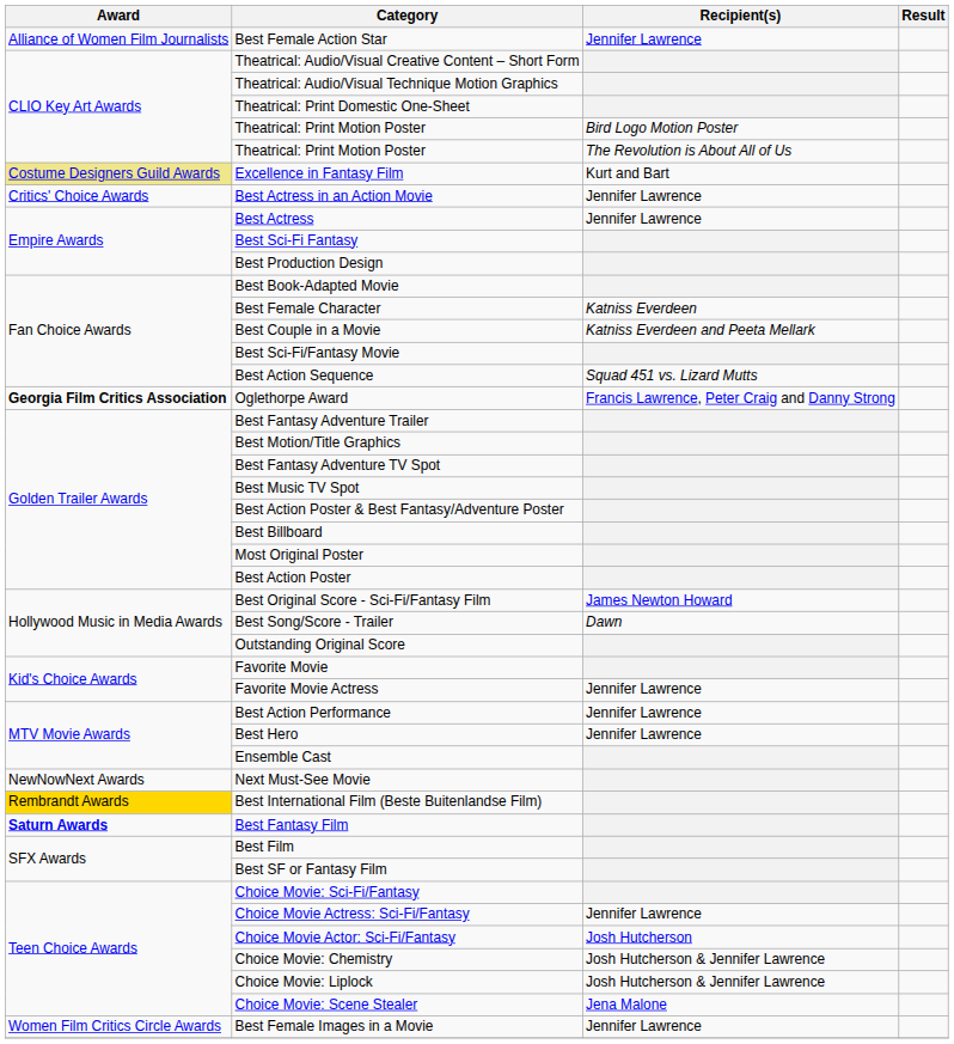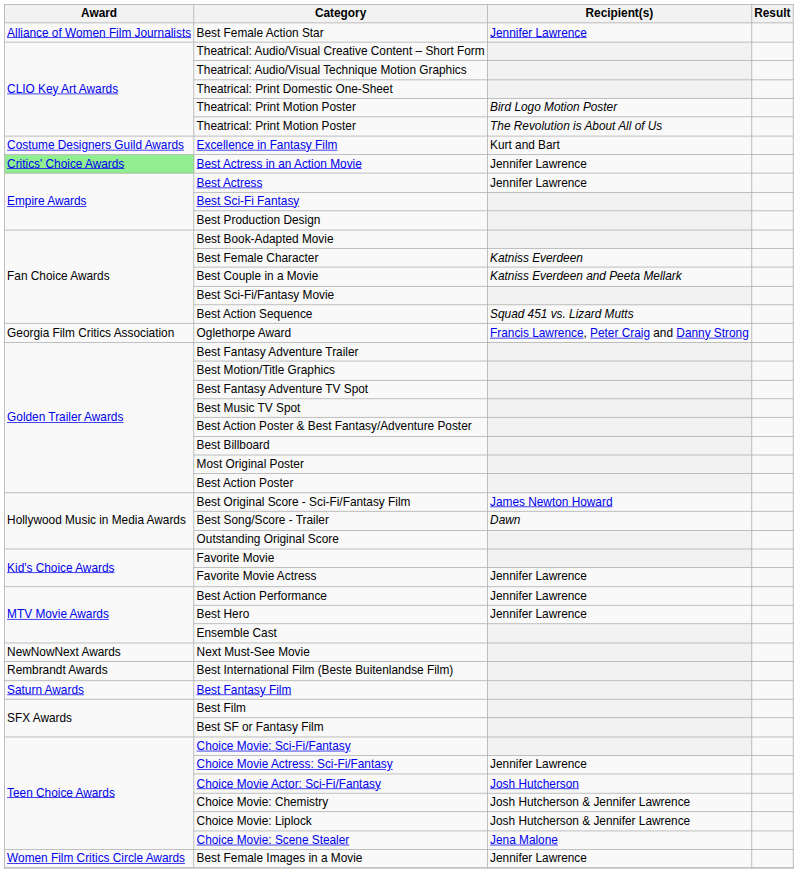Excellence in Fantasy Film | Award: khaki background -> no background
Best Actress in an Action Movie | Award: no background -> lightgreen background
Oglethorpe Award | Award: bold -> normal
Best International Film (Beste Buitenlandse Film) | Award: gold background -> no background
Best Fantasy Film | Award: bold -> normal
